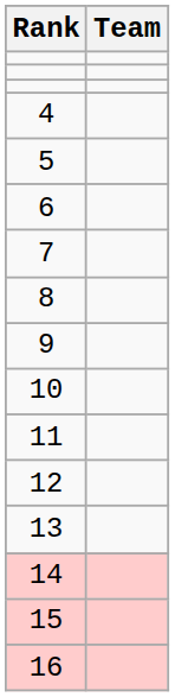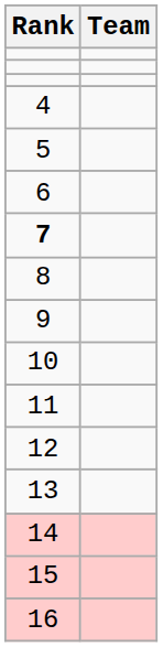row 8 | Rank: normal -> bold
